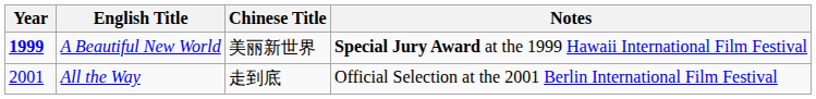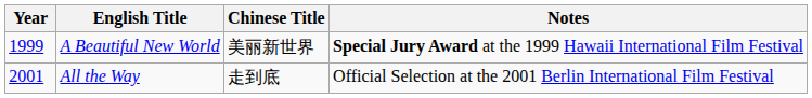A Beautiful New World | Year: bold -> normal
